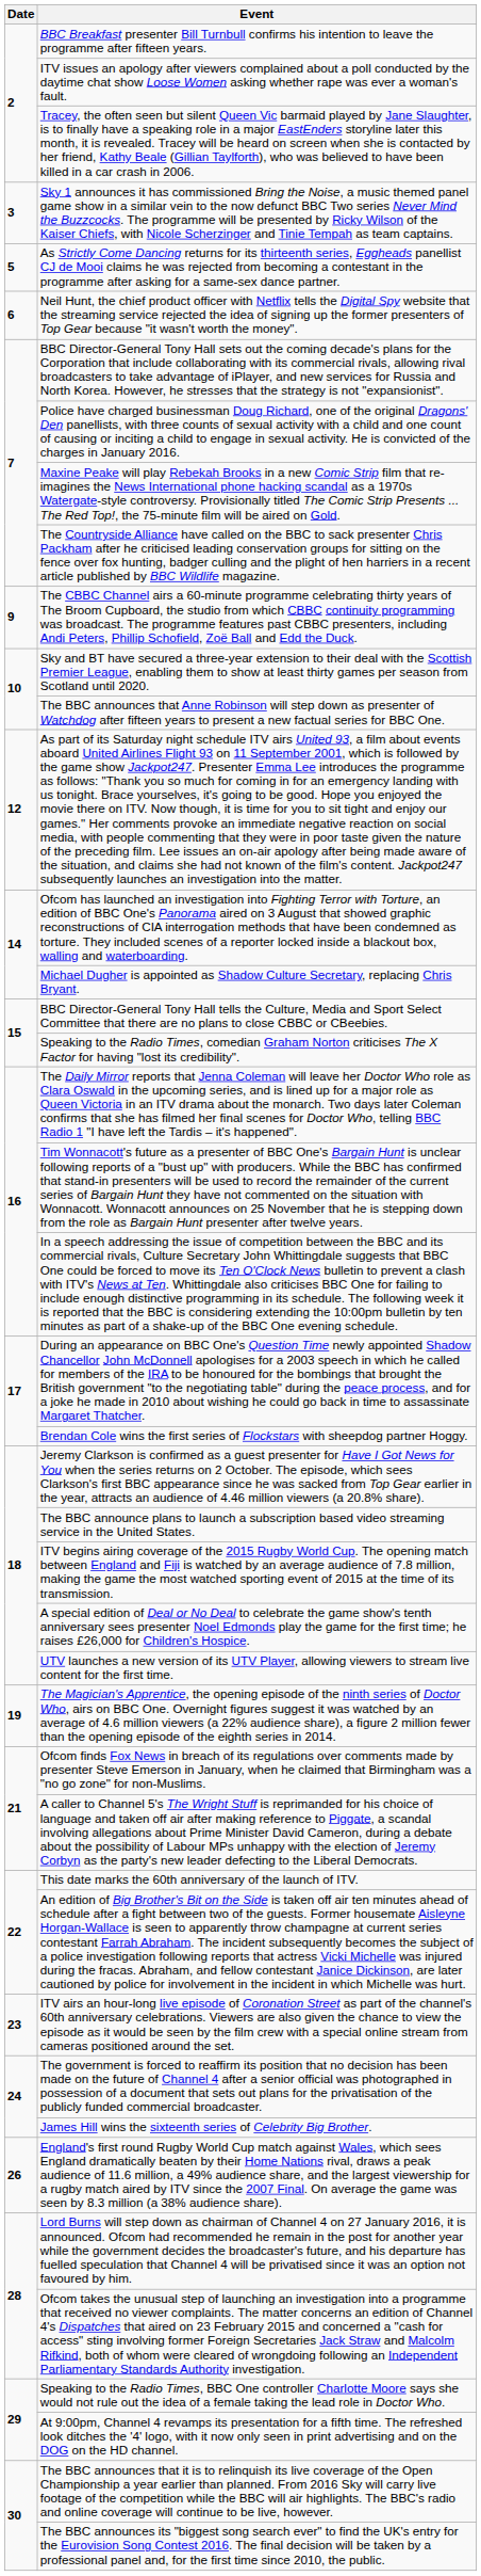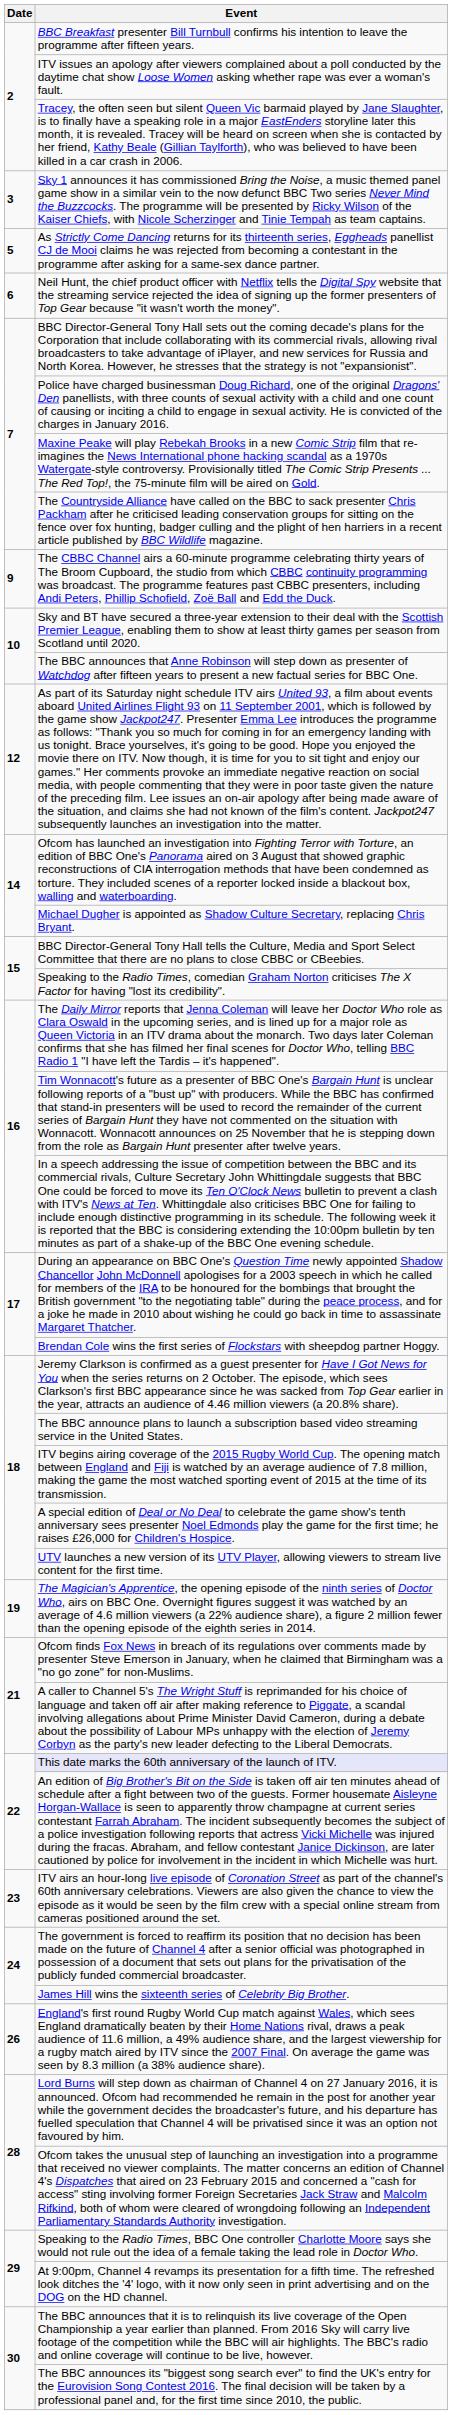This date marks the 60th anniversary of the launch of ITV. | Event: no background -> lavender background
